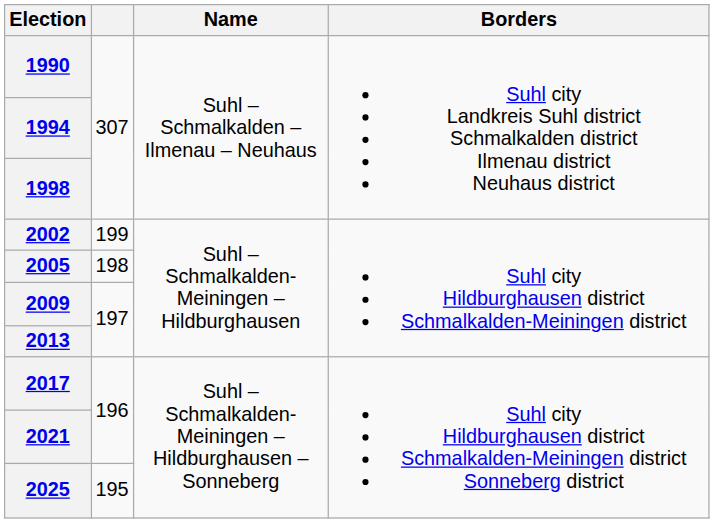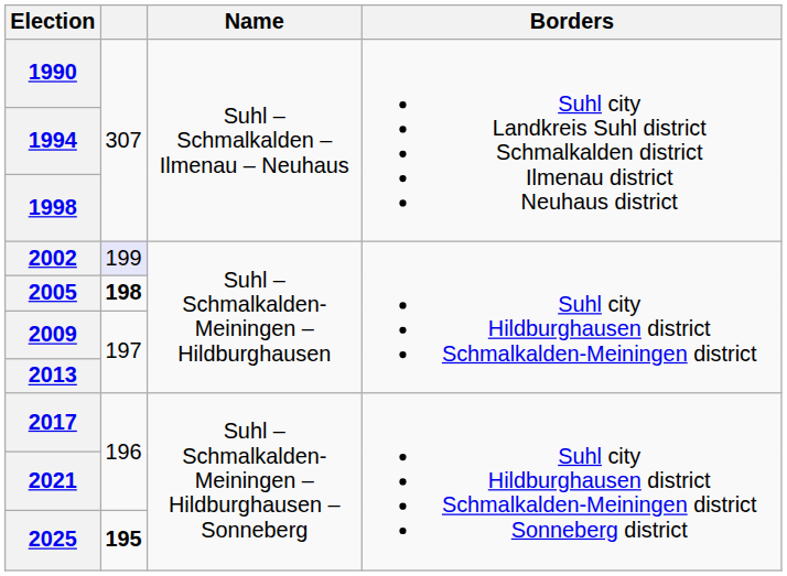2002 | column 2: no background -> lavender background
2005 | column 2: normal -> bold
2025 | column 2: normal -> bold
